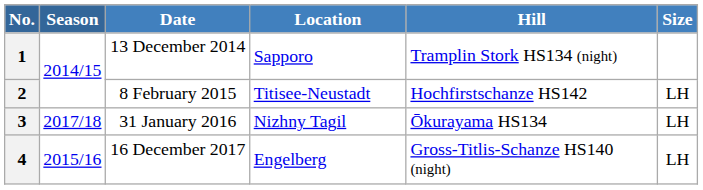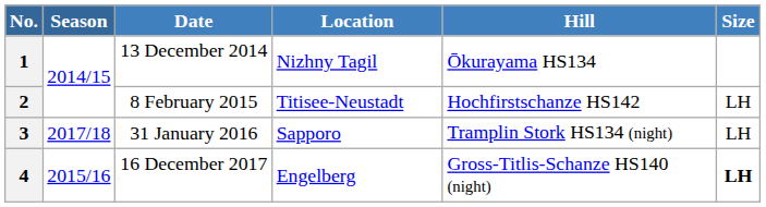1 | Location: Sapporo -> Nizhny Tagil
1 | Hill: Tramplin Stork HS134 (night) -> Ōkurayama HS134
3 | Location: Nizhny Tagil -> Sapporo
3 | Hill: Ōkurayama HS134 -> Tramplin Stork HS134 (night)
4 | Size: normal -> bold
